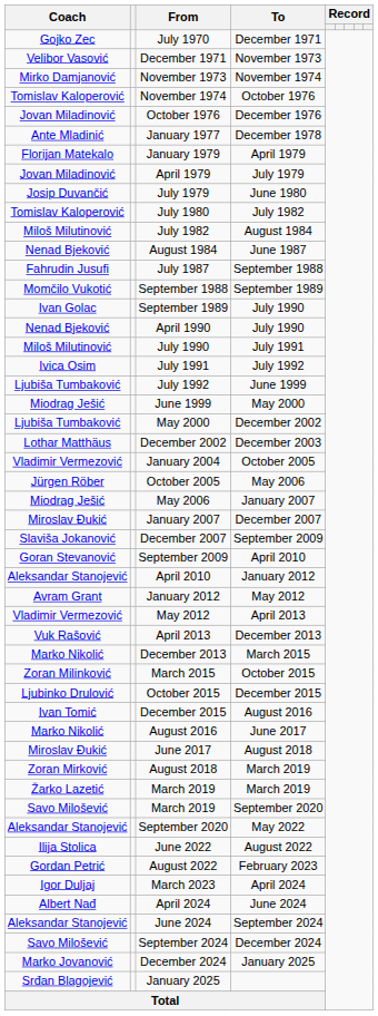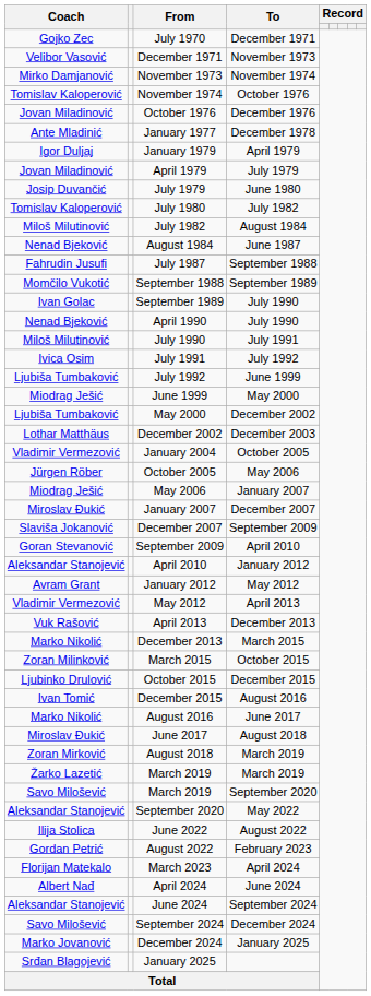January 1979 | Coach: Florijan Matekalo -> Igor Duljaj
March 2023 | Coach: Igor Duljaj -> Florijan Matekalo
